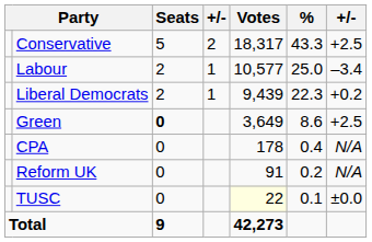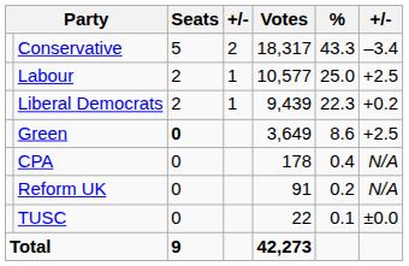Conservative | column 7: +2.5 -> –3.4
Labour | column 7: –3.4 -> +2.5
TUSC | Votes: lightyellow background -> no background
